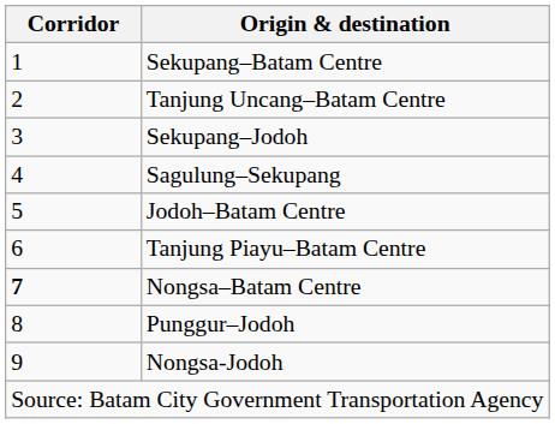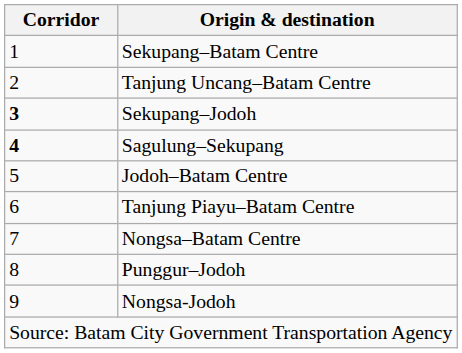Sekupang–Jodoh | Corridor: normal -> bold
Sagulung–Sekupang | Corridor: normal -> bold
Nongsa–Batam Centre | Corridor: bold -> normal
